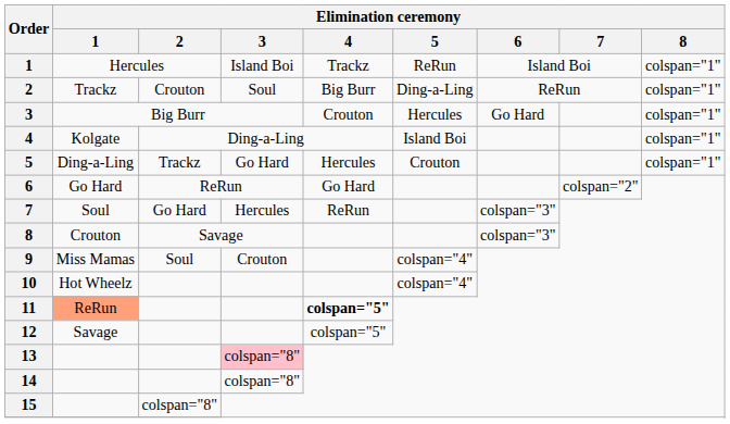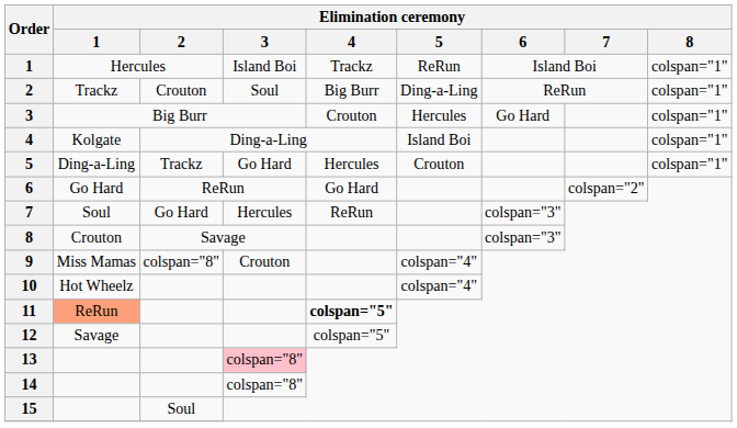9 | Elimination ceremony / 2: Soul -> colspan="8"
15 | Elimination ceremony / 2: colspan="8" -> Soul
